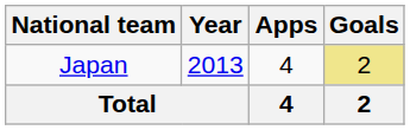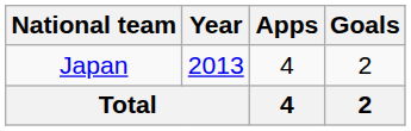Japan | Goals: khaki background -> no background
